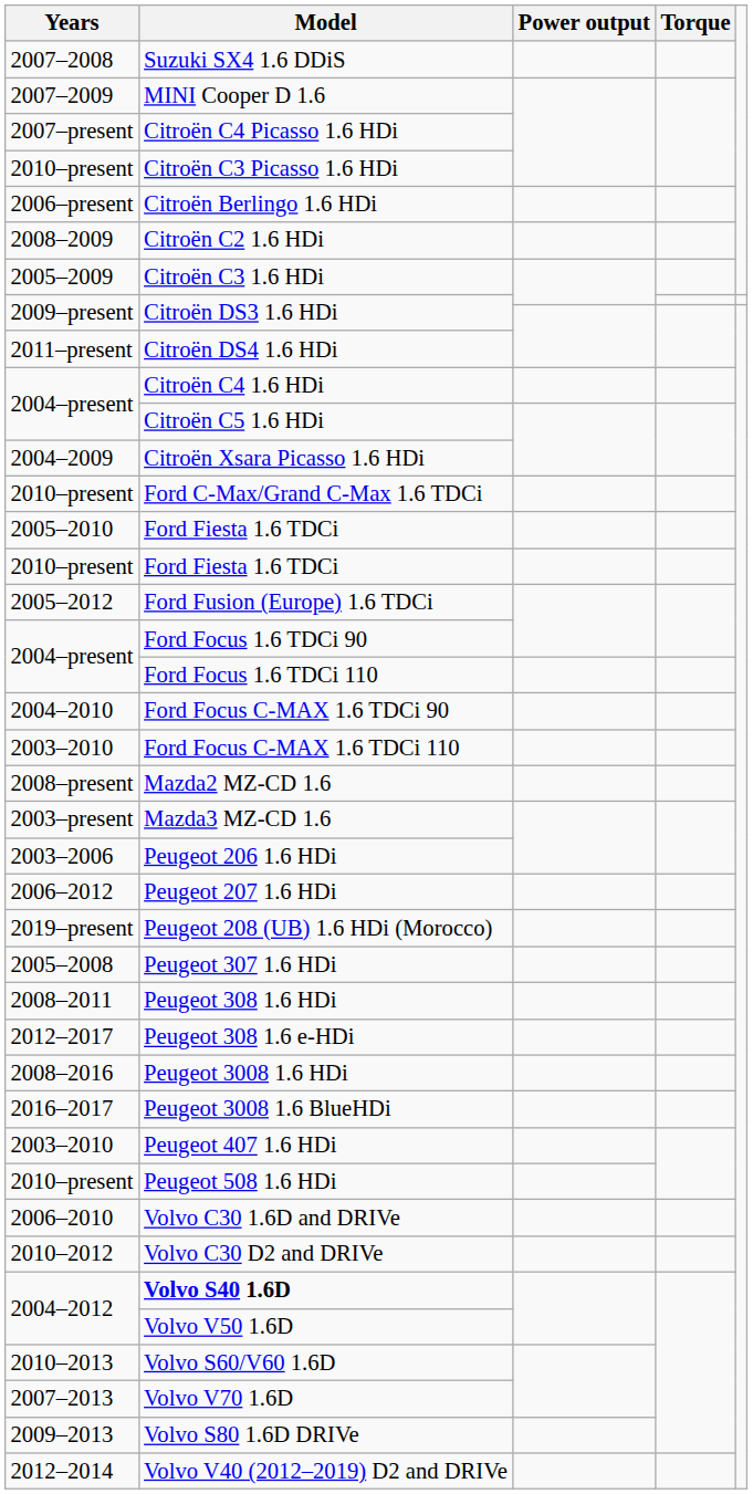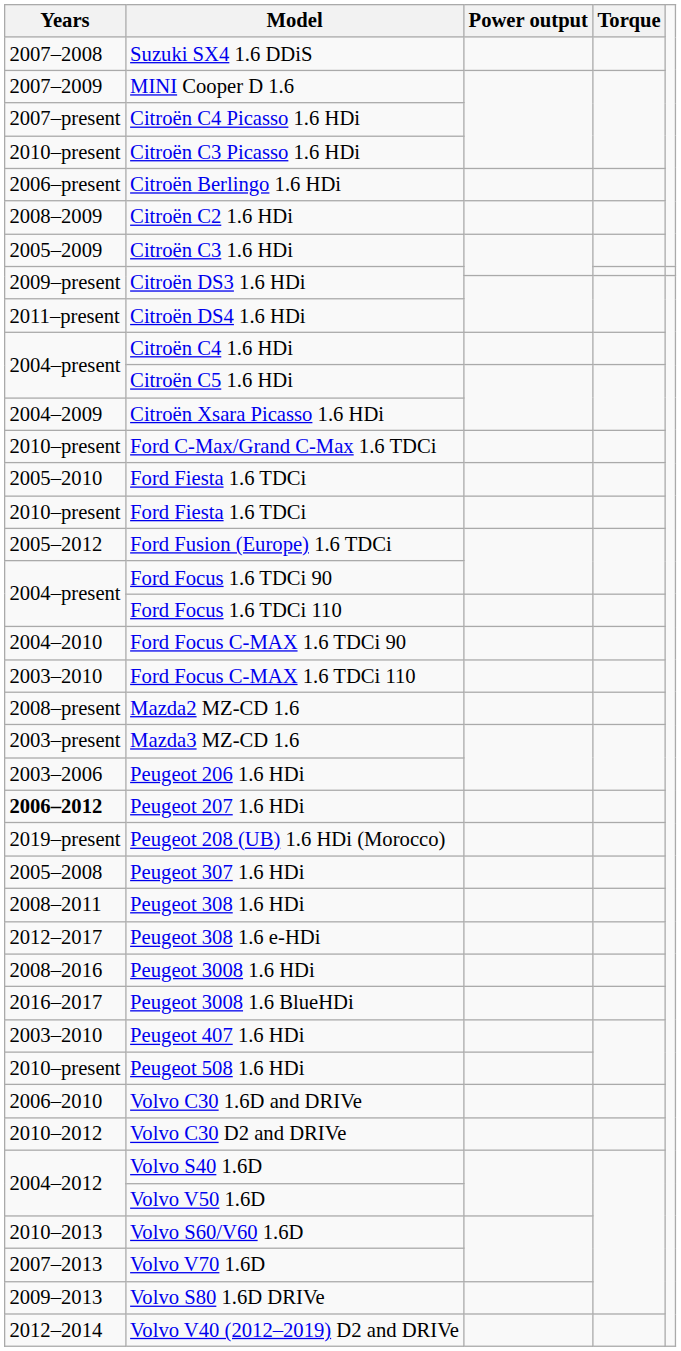Peugeot 207 1.6 HDi | Years: normal -> bold
Volvo S40 1.6D | Model: bold -> normal
